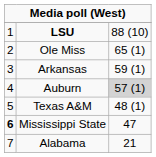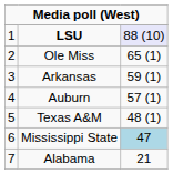LSU | column 3: no background -> lavender background
Auburn | column 3: lightgrey background -> no background
Mississippi State | column 1: bold -> normal
Mississippi State | column 3: no background -> lightblue background
